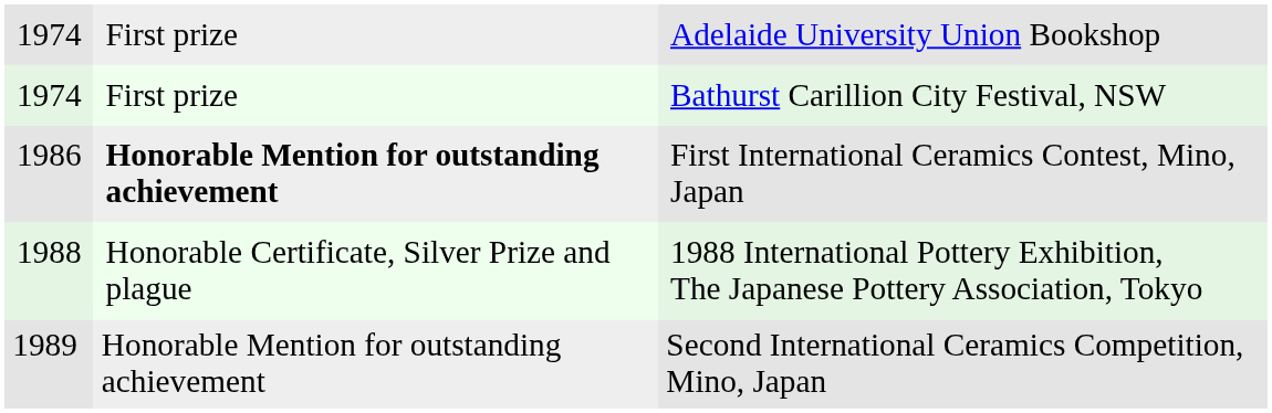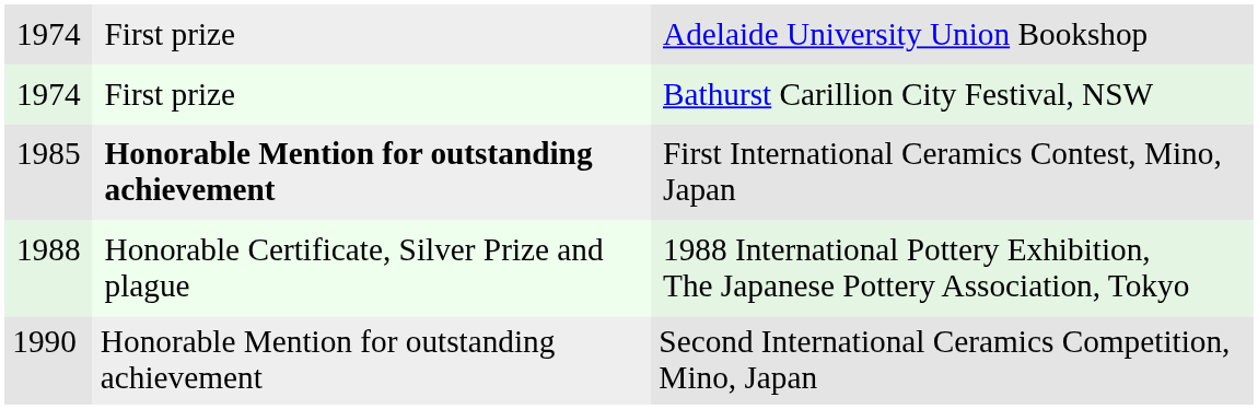First International Ceramics Contest, Mino, Japan | column 1: 1986 -> 1985
Second International Ceramics Competition, Mino, Japan | column 1: 1989 -> 1990
